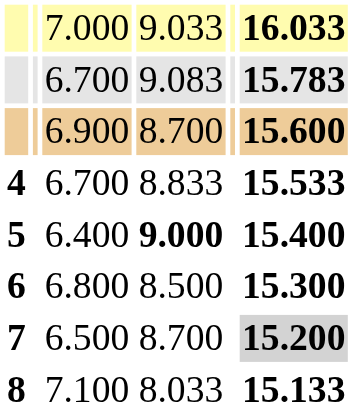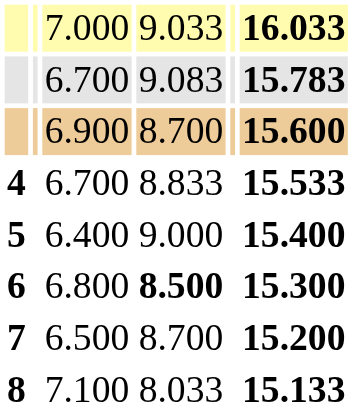5 | column 3: bold -> normal
6 | column 3: normal -> bold
7 | column 4: lightgrey background -> no background
